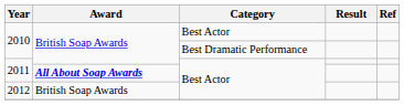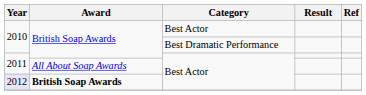2011 / All About Soap Awards | Award: bold -> normal
2012 | Year: no background -> lavender background
2012 | Award: normal -> bold
